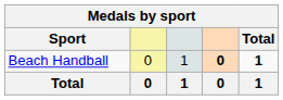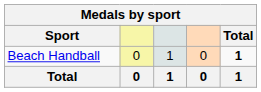Beach Handball | column 4: bold -> normal
